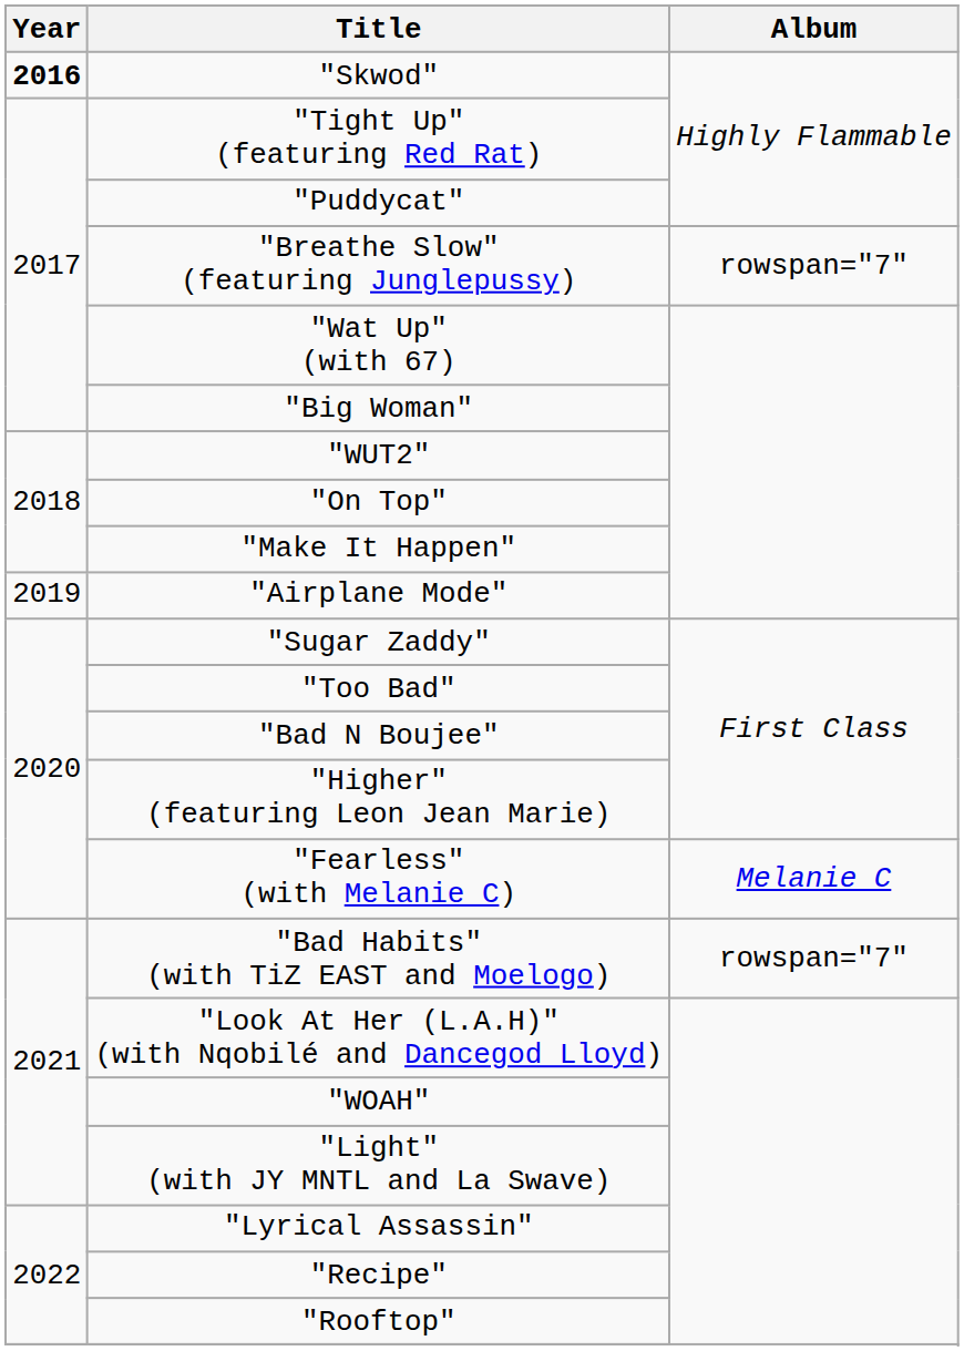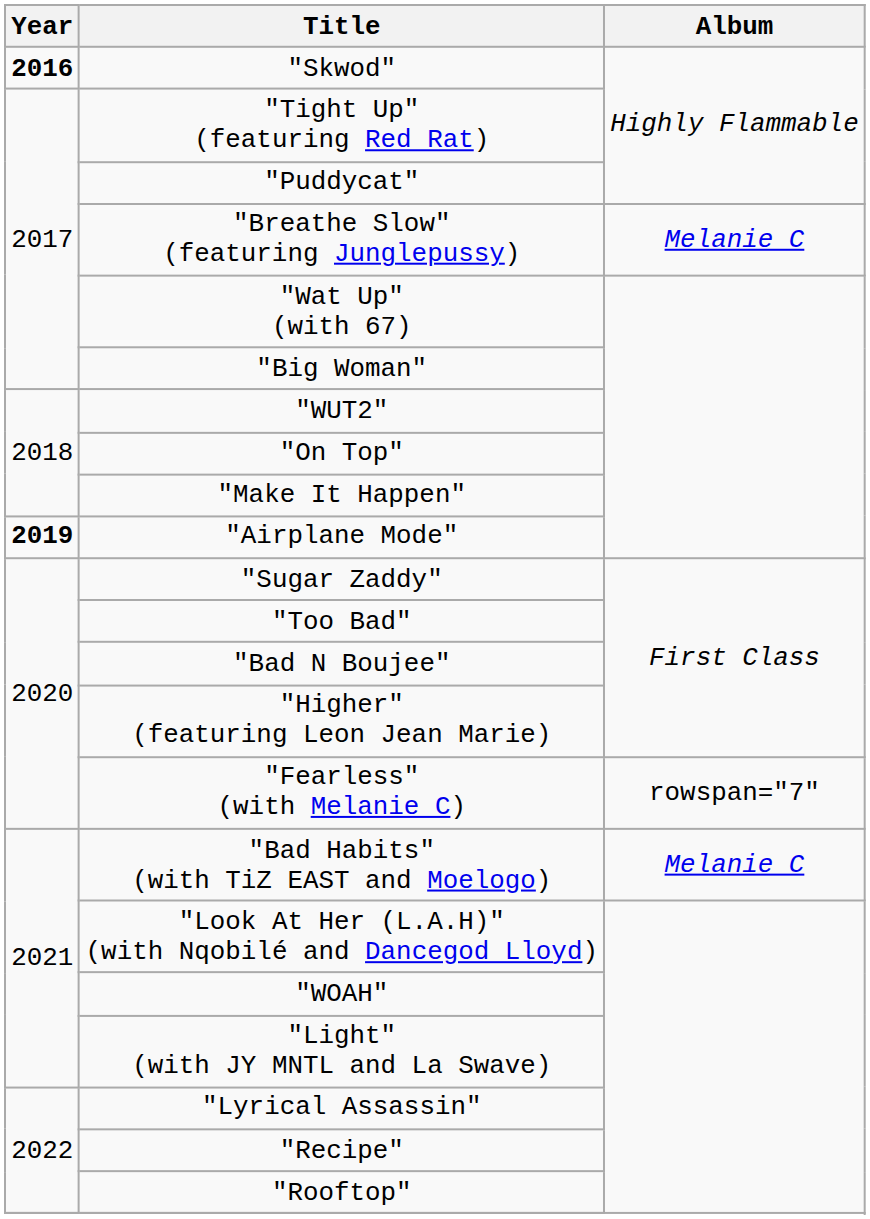"Breathe Slow" (featuring Junglepussy) | Album: rowspan="7" -> Melanie C
"Airplane Mode" | Year: normal -> bold
"Fearless" (with Melanie C) | Album: Melanie C -> rowspan="7"
"Bad Habits" (with TiZ EAST and Moelogo) | Album: rowspan="7" -> Melanie C
